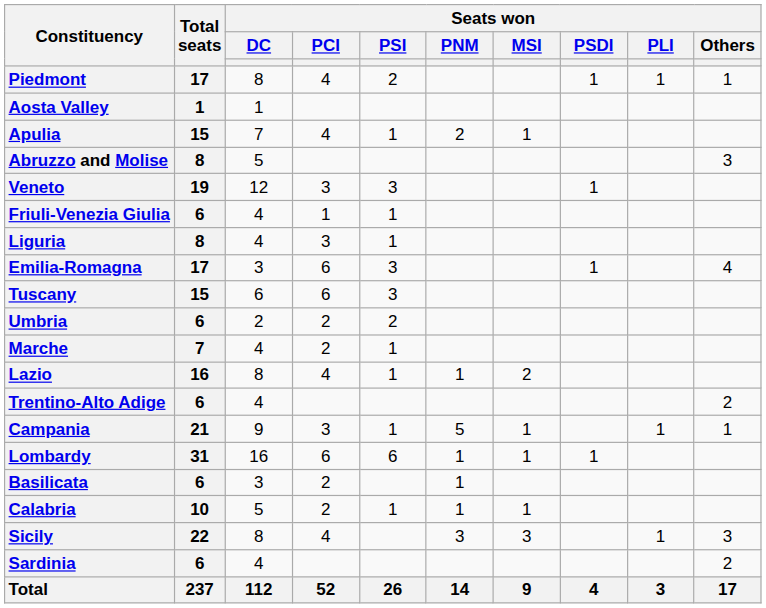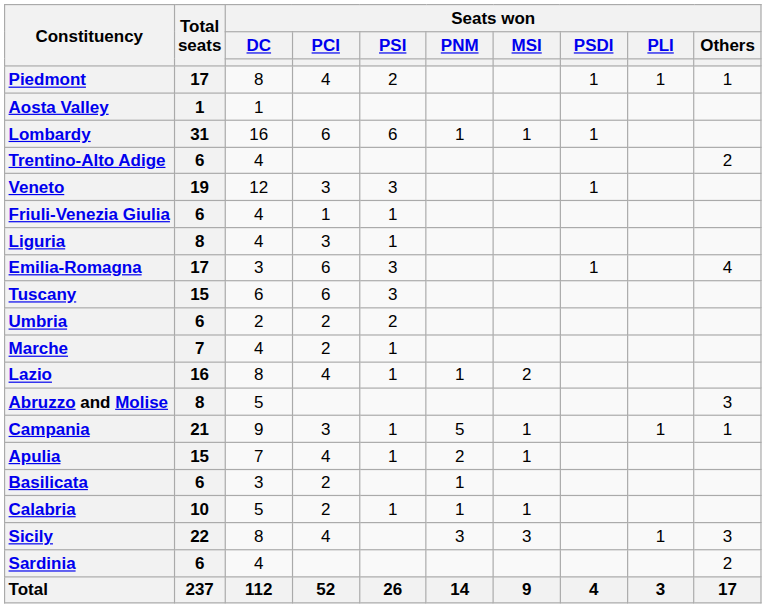rows swapped: Lombardy <-> Apulia
rows swapped: Trentino-Alto Adige <-> Abruzzo and Molise
